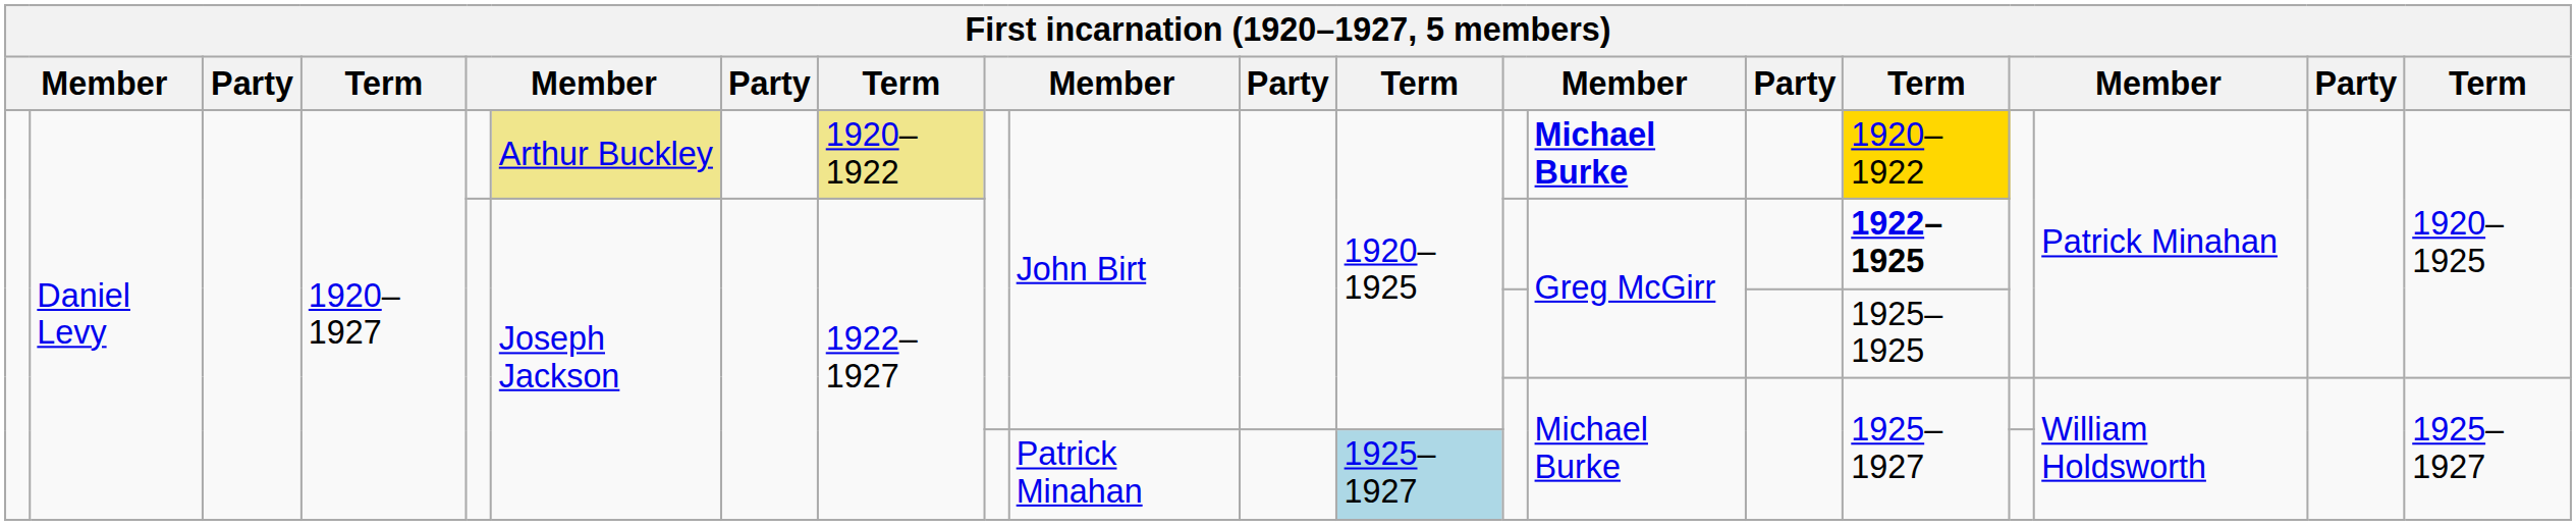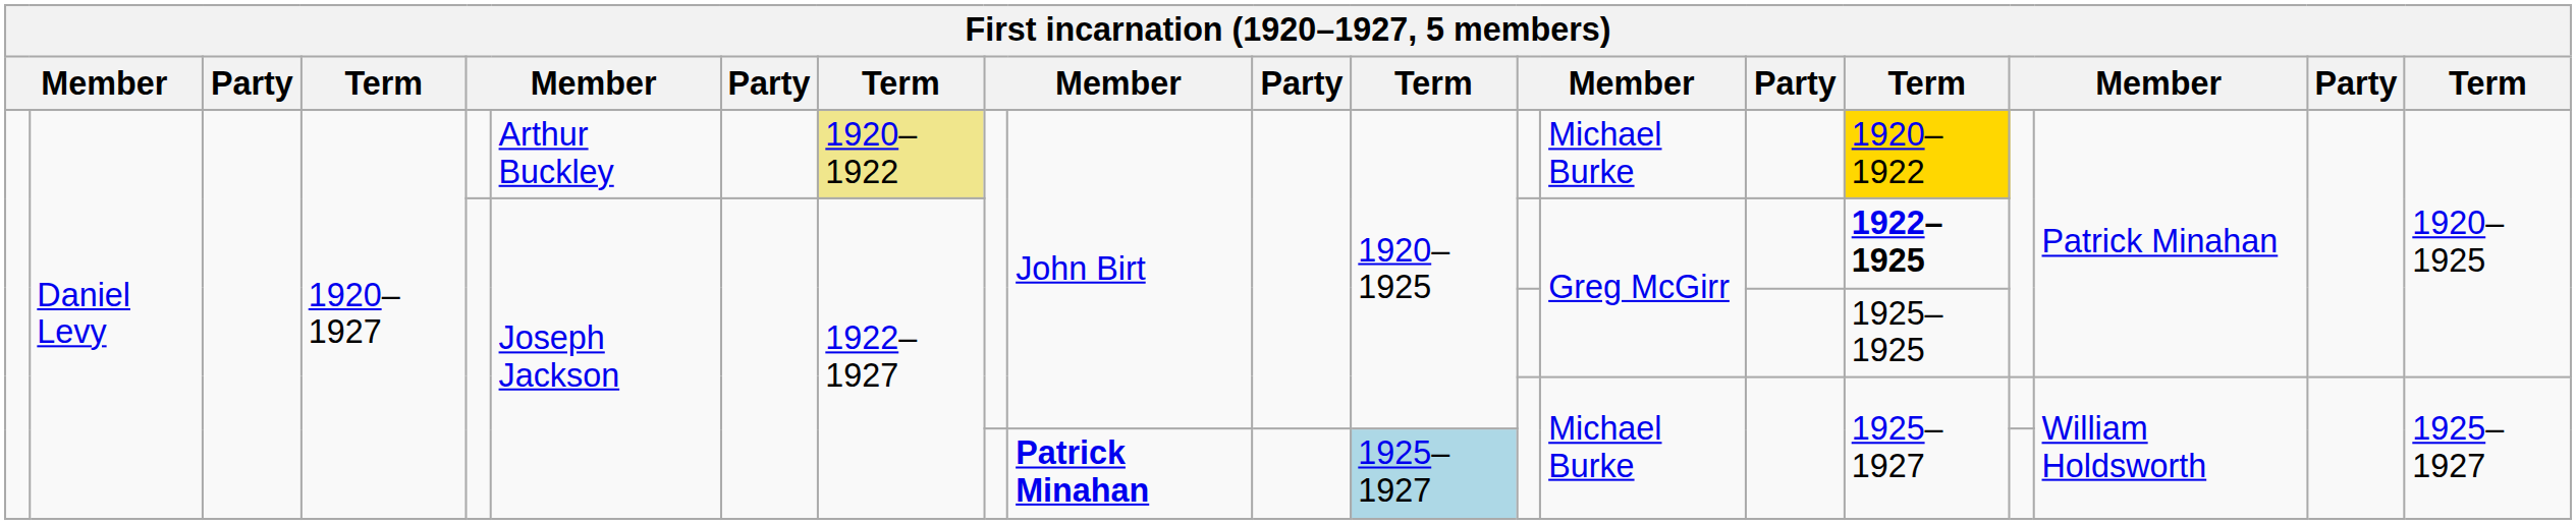row 3 | column 6: khaki background -> no background
row 3 | column 14: bold -> normal
row 7 | column 10: normal -> bold
